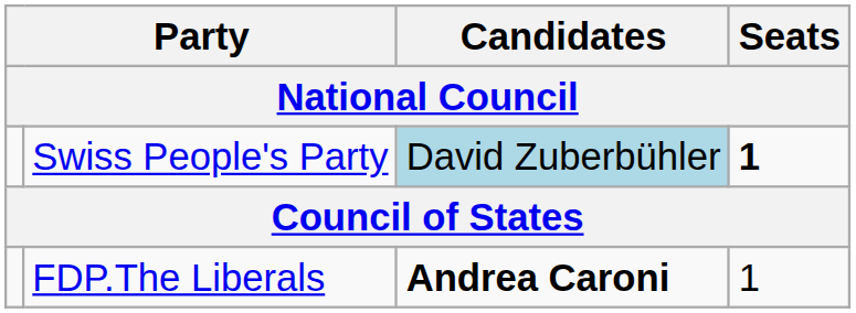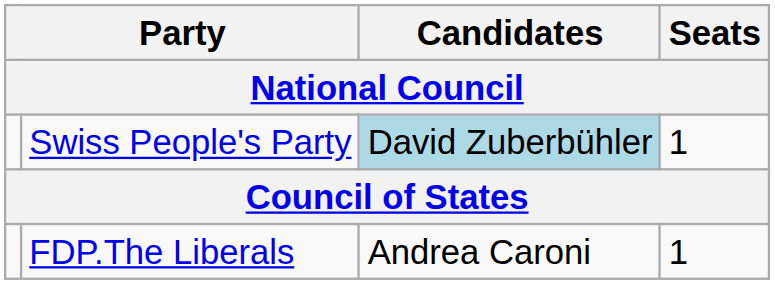Swiss People's Party | Seats: bold -> normal
FDP.The Liberals | Candidates: bold -> normal
